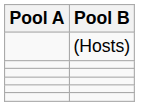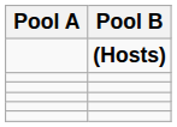row 2 | Pool B: normal -> bold
